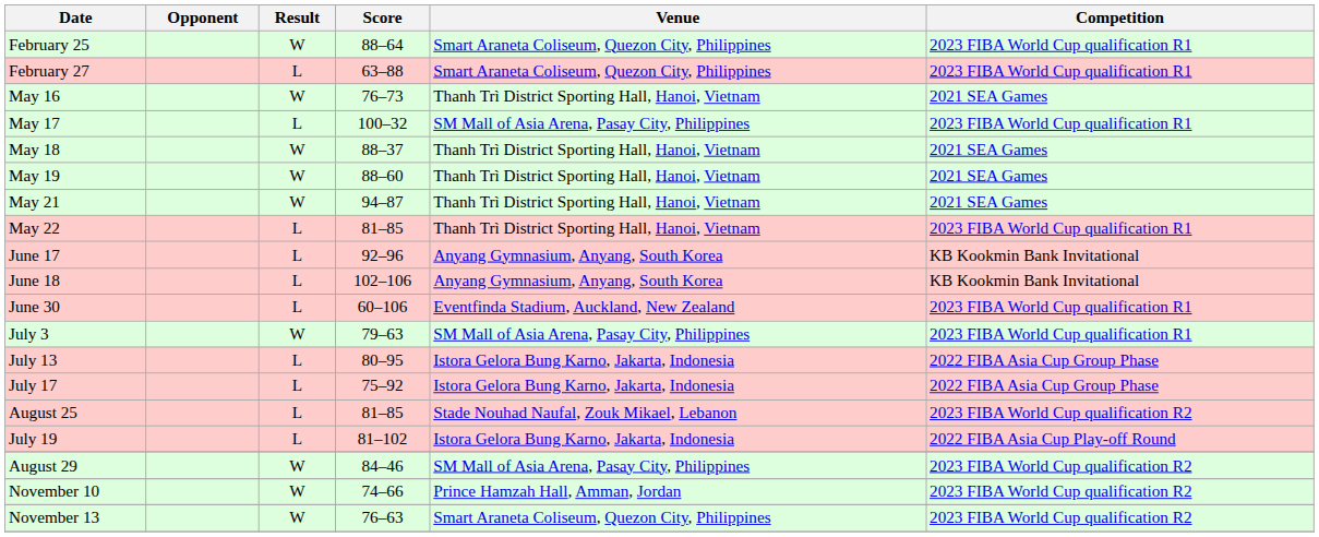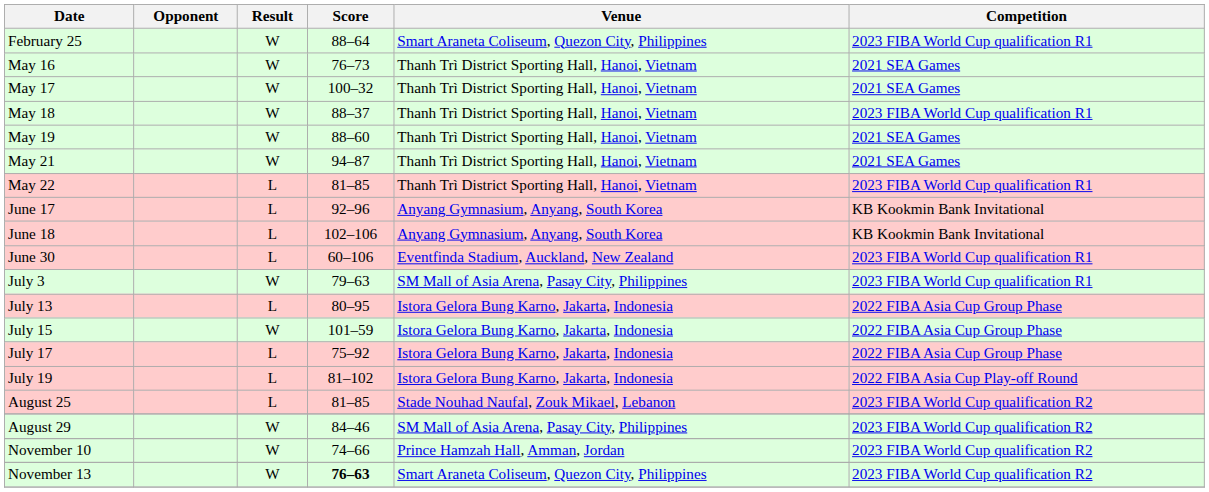- row: February 27 | L | 63–88 | Smart Araneta Coliseum, Quezon City, Philippines | 2023 FIBA World Cup qualification R1
May 17 | Result: L -> W
May 17 | Venue: SM Mall of Asia Arena, Pasay City, Philippines -> Thanh Trì District Sporting Hall, Hanoi, Vietnam
May 17 | Competition: 2023 FIBA World Cup qualification R1 -> 2021 SEA Games
May 18 | Competition: 2021 SEA Games -> 2023 FIBA World Cup qualification R1
+ row: July 15 | W | 101–59 | Istora Gelora Bung Karno, Jakarta, Indonesia | 2022 FIBA Asia Cup Group Phase
rows swapped: July 19 <-> August 25
November 13 | Score: normal -> bold
